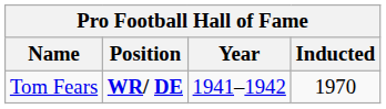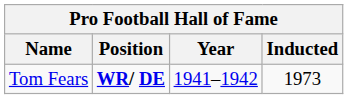Tom Fears | Inducted: 1970 -> 1973
